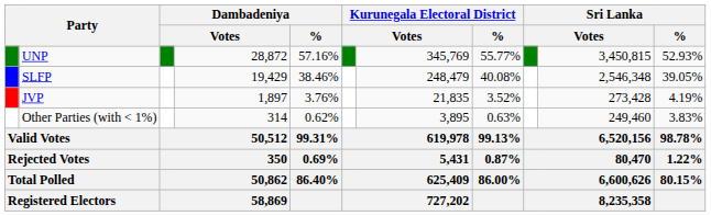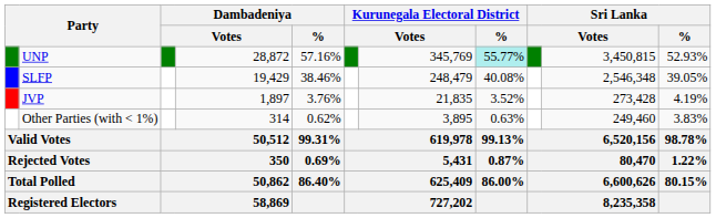UNP | Kurunegala Electoral District / %: no background -> paleturquoise background
